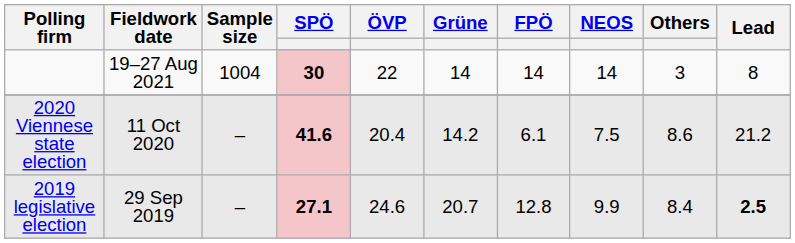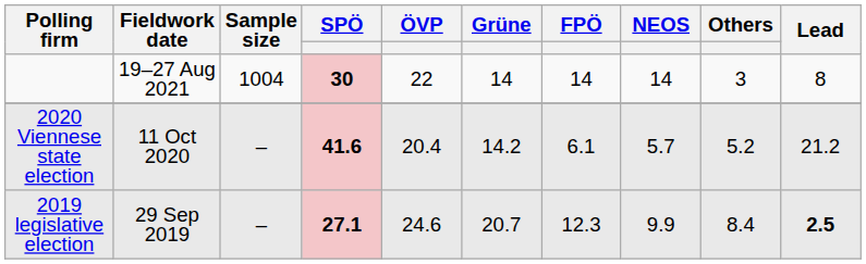2020 Viennese state election | NEOS: 7.5 -> 5.7
2020 Viennese state election | Others: 8.6 -> 5.2
2019 legislative election | FPÖ: 12.8 -> 12.3
